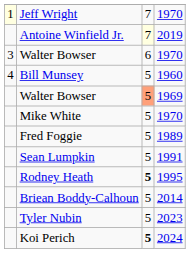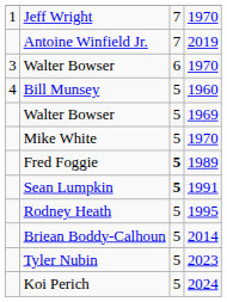Jeff Wright | column 1: lightyellow background -> no background
Antoine Winfield Jr. | column 3: lightyellow background -> no background
Walter Bowser / 1969 | column 3: lightsalmon background -> no background
Fred Foggie | column 3: normal -> bold
Sean Lumpkin | column 3: normal -> bold
Rodney Heath | column 3: bold -> normal
Koi Perich | column 3: bold -> normal
